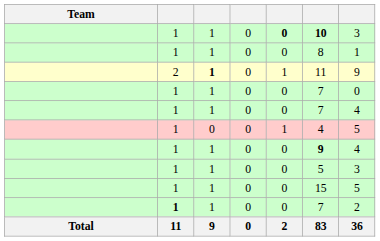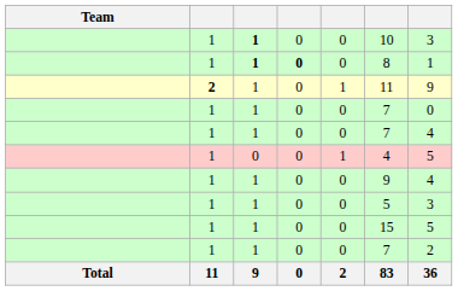row 2 | column 3: normal -> bold
row 2 | column 5: bold -> normal
row 2 | column 6: bold -> normal
row 3 | column 3: normal -> bold
row 3 | column 4: normal -> bold
row 4 | column 2: normal -> bold
row 4 | column 3: bold -> normal
row 8 | column 6: bold -> normal
row 11 | column 2: bold -> normal
